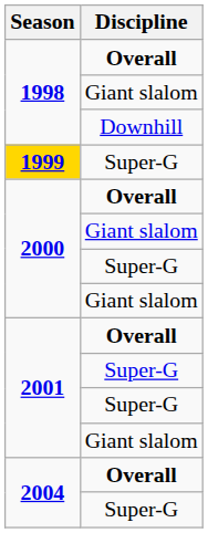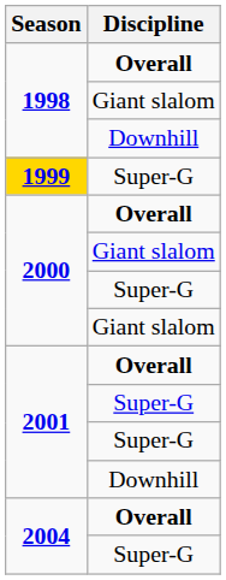row 13 | Discipline: Giant slalom -> Downhill
